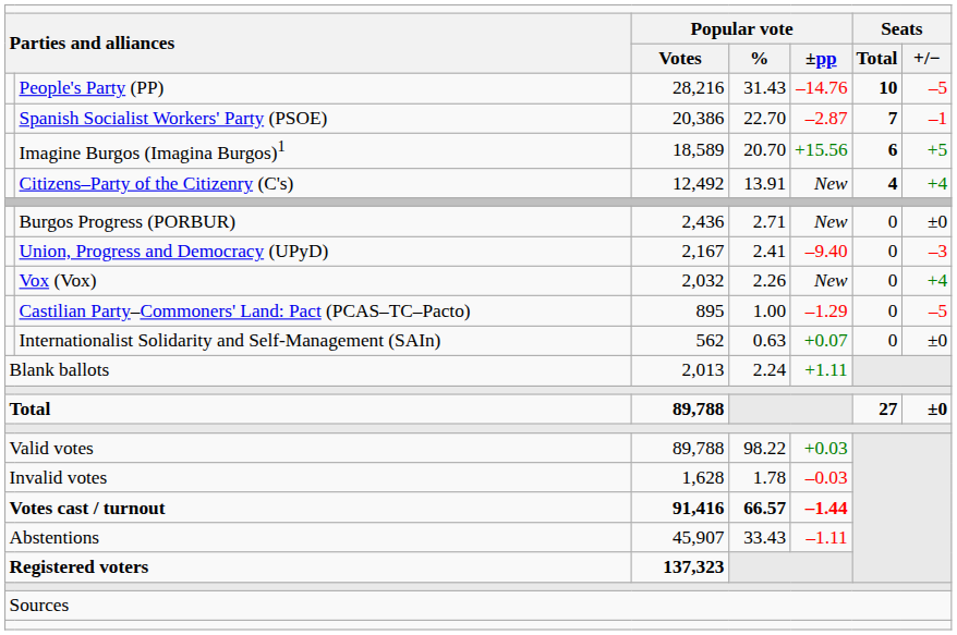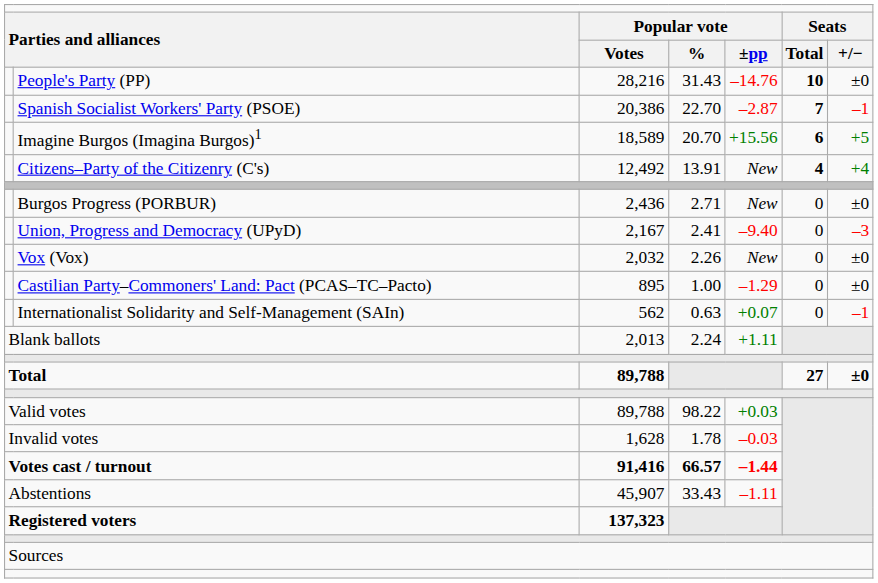People's Party (PP) | column 7: –5 -> ±0
Vox (Vox) | column 7: +4 -> ±0
Castilian Party–Commoners' Land: Pact (PCAS–TC–Pacto) | column 7: –5 -> ±0
Internationalist Solidarity and Self-Management (SAIn) | column 7: ±0 -> –1
